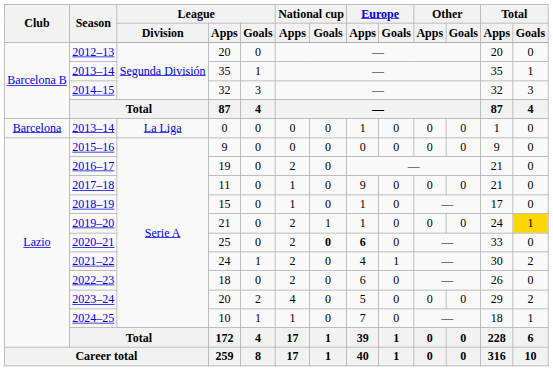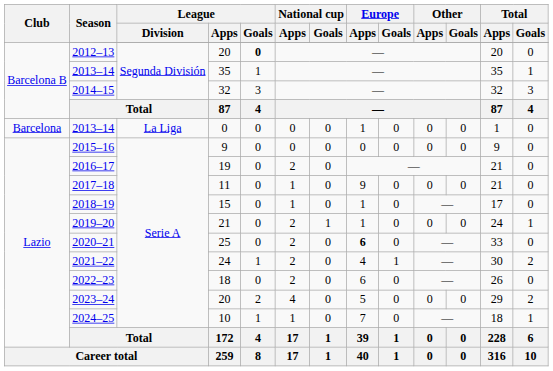2012–13 | League / Goals: normal -> bold
2019–20 | Total / Goals: gold background -> no background
2020–21 | National cup / Goals: bold -> normal
